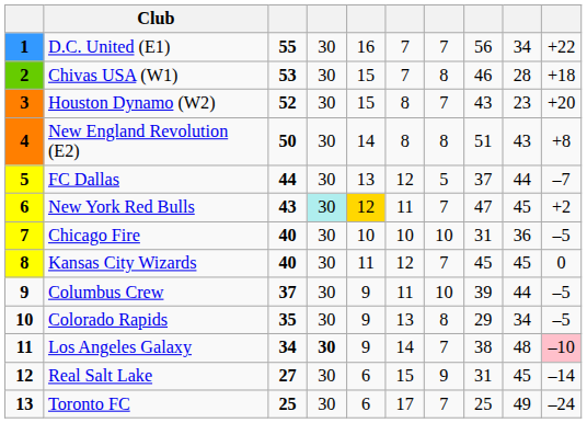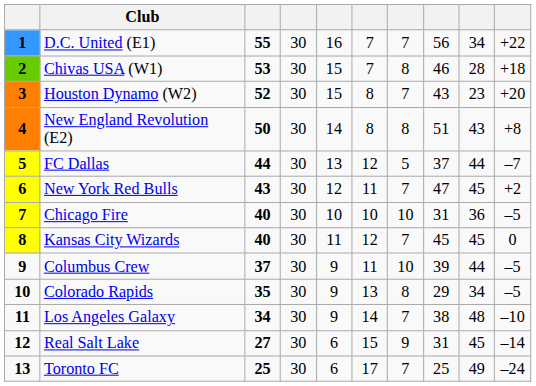New York Red Bulls | column 4: paleturquoise background -> no background
New York Red Bulls | column 5: gold background -> no background
Los Angeles Galaxy | column 4: bold -> normal
Los Angeles Galaxy | column 10: pink background -> no background
